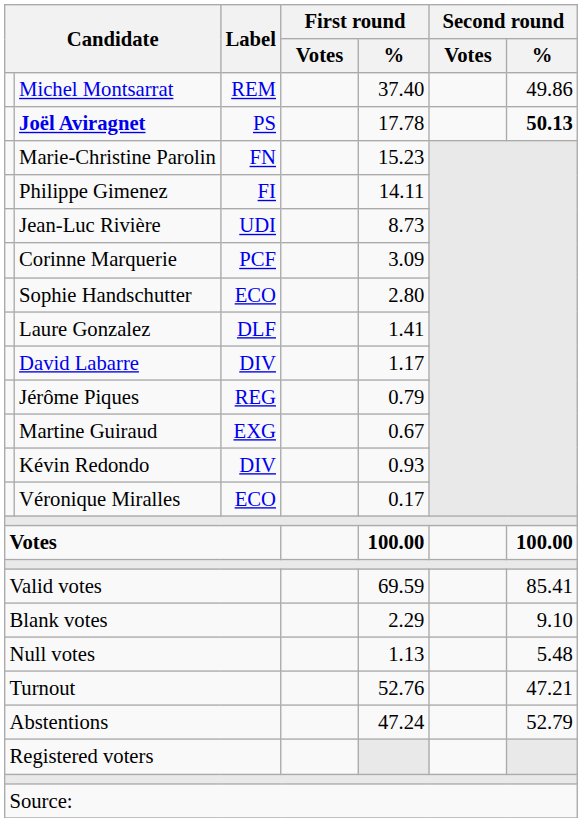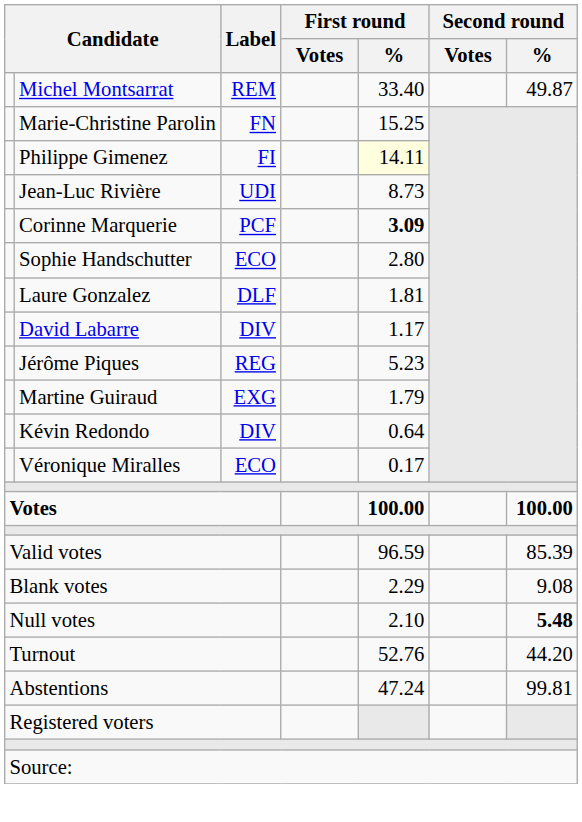Michel Montsarrat | First round / %: 37.40 -> 33.40
Michel Montsarrat | Second round / %: 49.86 -> 49.87
- row: Joël Aviragnet | PS | 17.78 | 50.13
Marie-Christine Parolin | First round / %: 15.23 -> 15.25
Philippe Gimenez | First round / %: no background -> lightyellow background
Corinne Marquerie | First round / %: normal -> bold
Laure Gonzalez | First round / %: 1.41 -> 1.81
Jérôme Piques | First round / %: 0.79 -> 5.23
Martine Guiraud | First round / %: 0.67 -> 1.79
Kévin Redondo | First round / %: 0.93 -> 0.64
Valid votes | First round / %: 69.59 -> 96.59
Valid votes | Second round / %: 85.41 -> 85.39
Blank votes | Second round / %: 9.10 -> 9.08
Null votes | First round / %: 1.13 -> 2.10
Null votes | Second round / %: normal -> bold
Turnout | Second round / %: 47.21 -> 44.20
Abstentions | Second round / %: 52.79 -> 99.81
